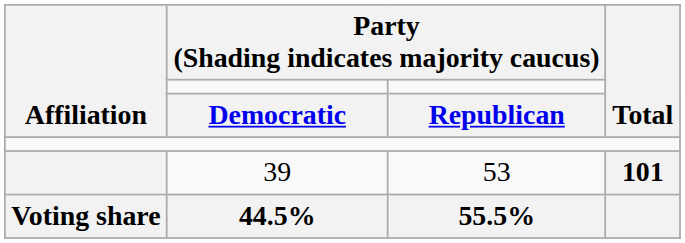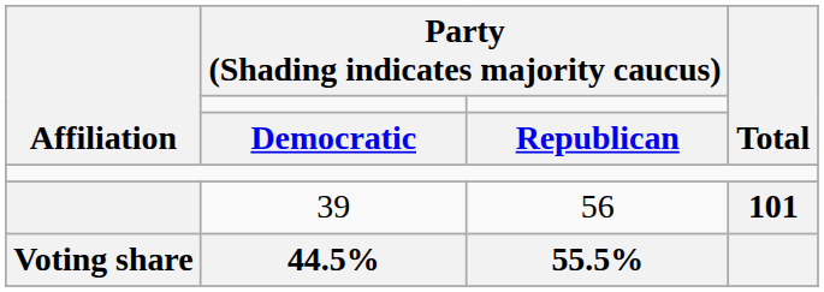101 | column 3: 53 -> 56
